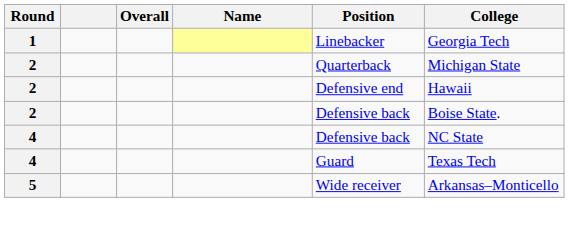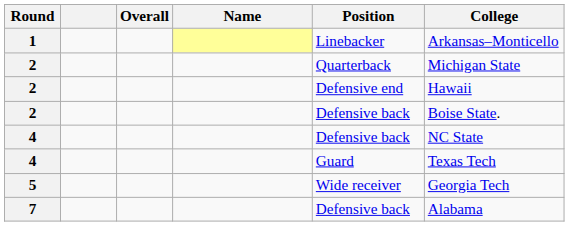1 | College: Georgia Tech -> Arkansas–Monticello
5 | College: Arkansas–Monticello -> Georgia Tech
+ row: 7 | Defensive back | Alabama
